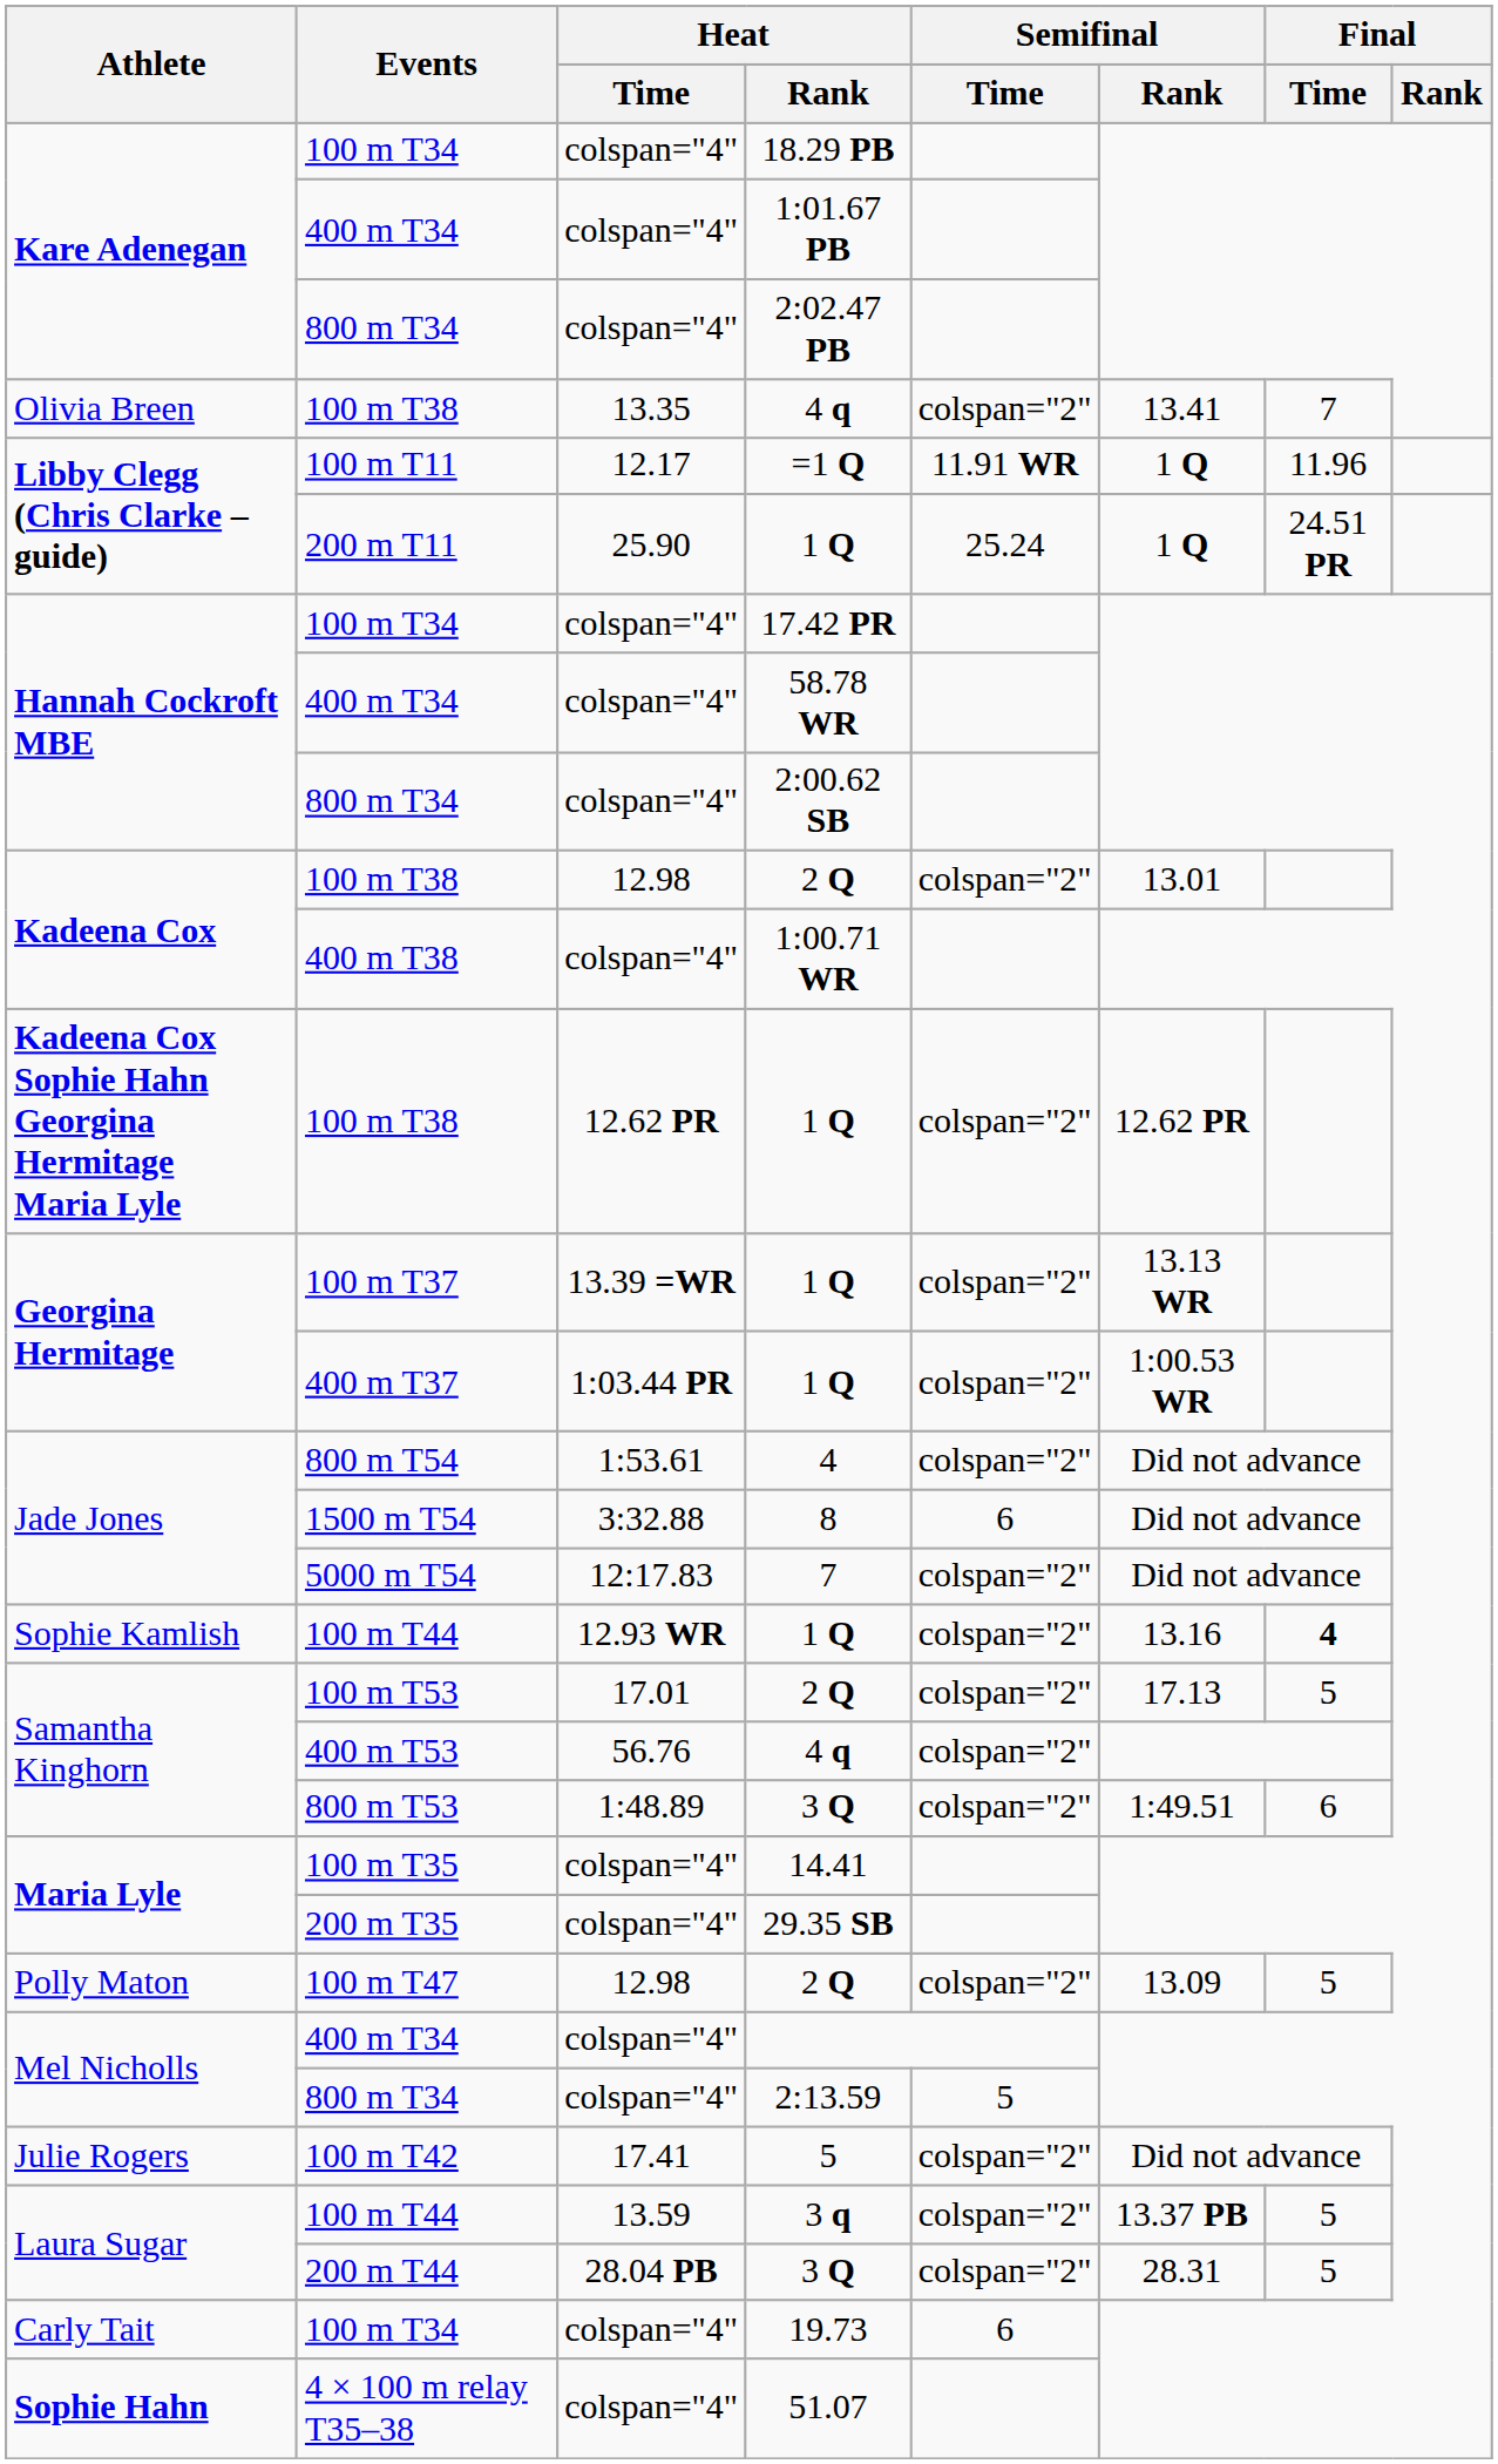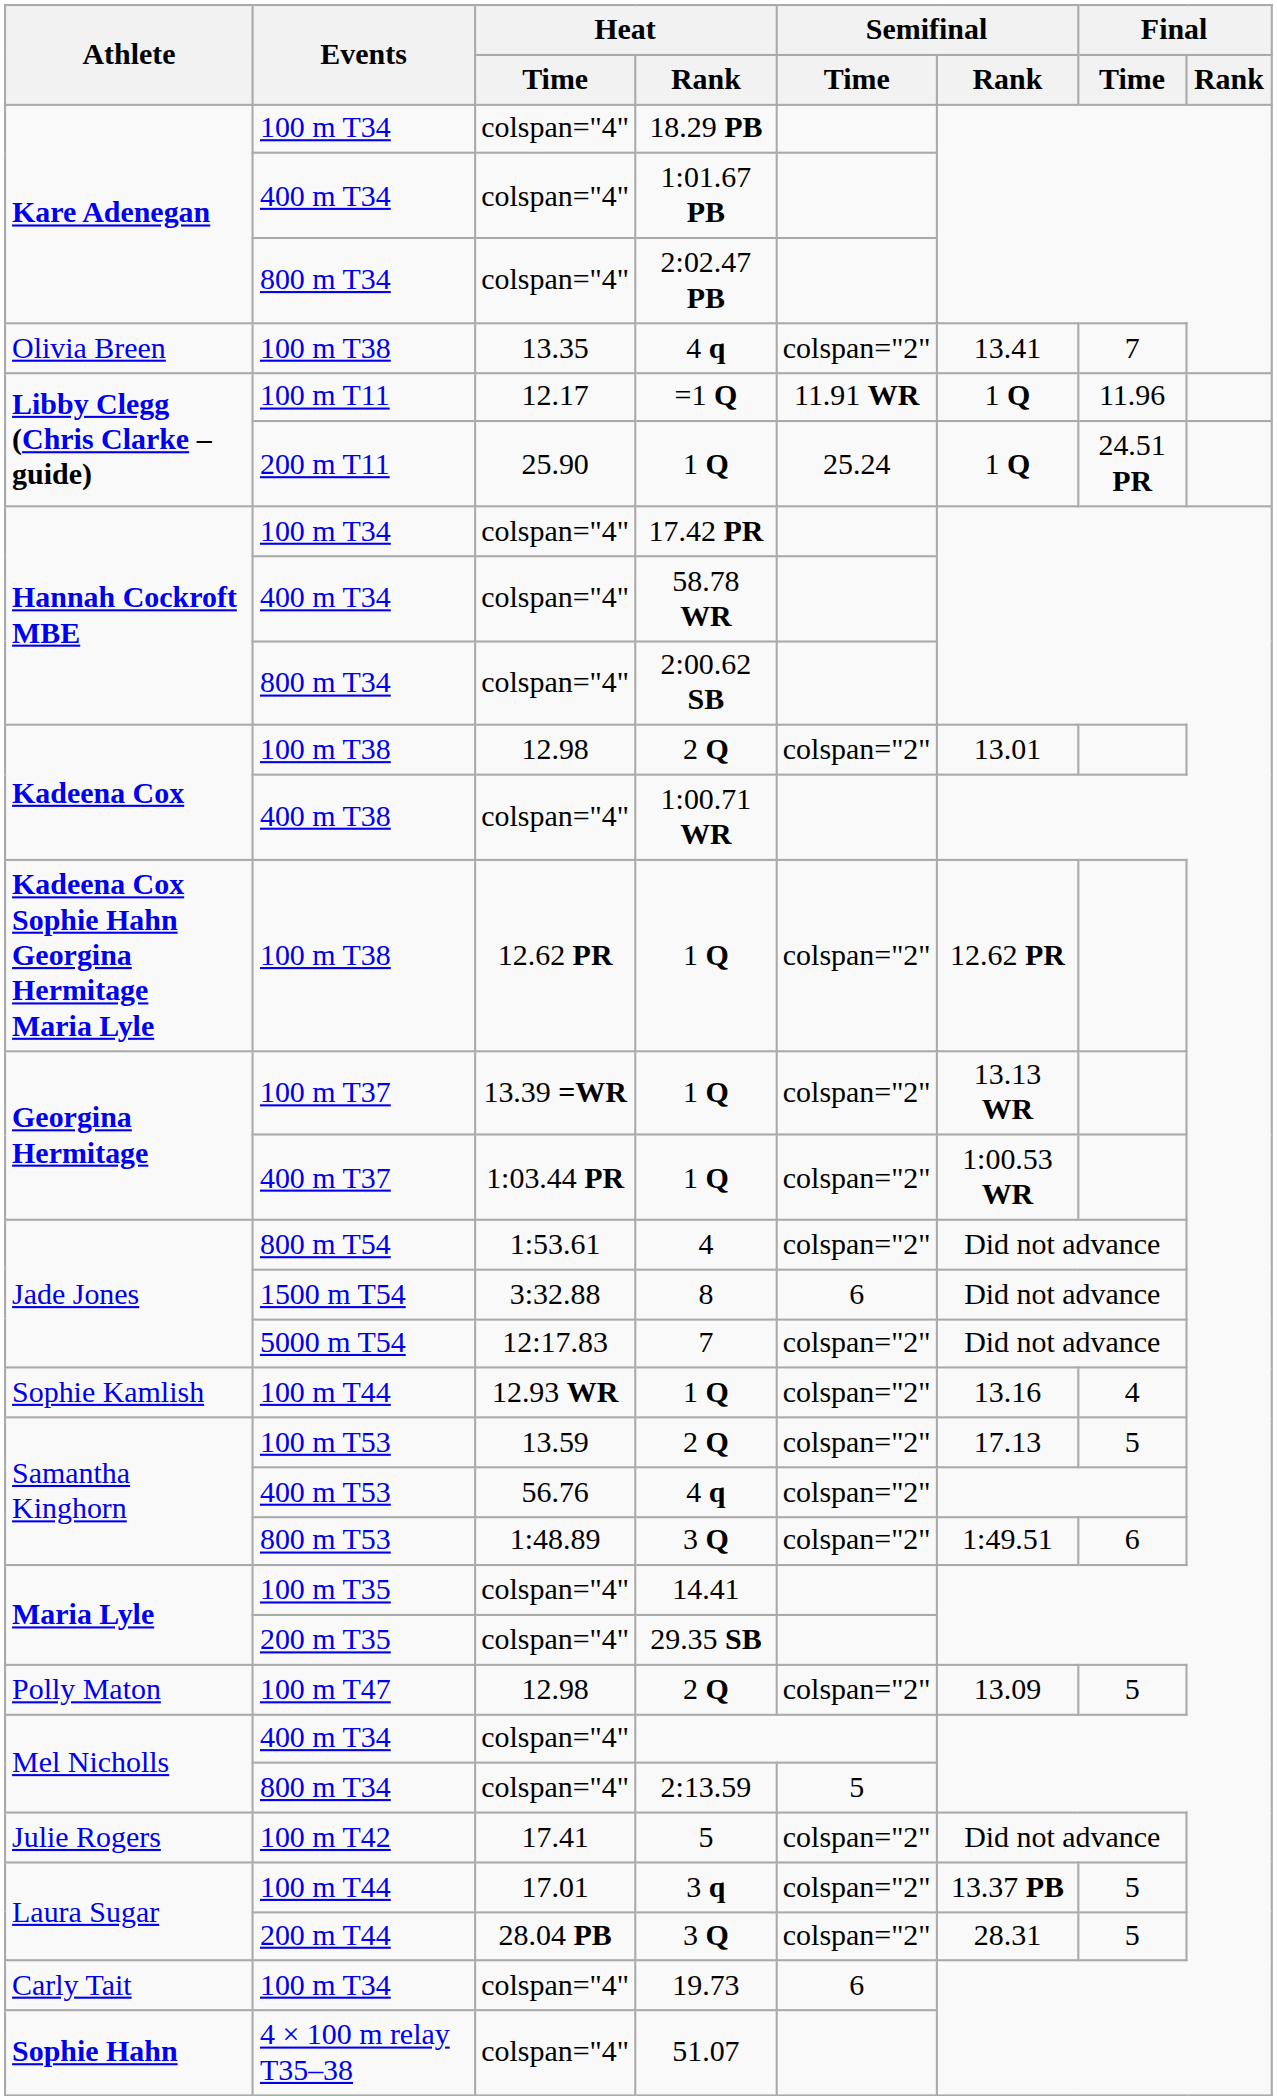100 m T44 / 1 Q | Final / Time: bold -> normal
100 m T53 / 2 Q | Heat / Time: 17.01 -> 13.59
3 q | Heat / Time: 13.59 -> 17.01
